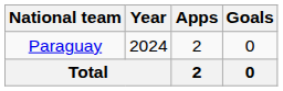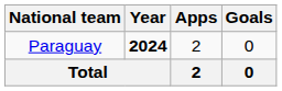Paraguay | Year: normal -> bold
